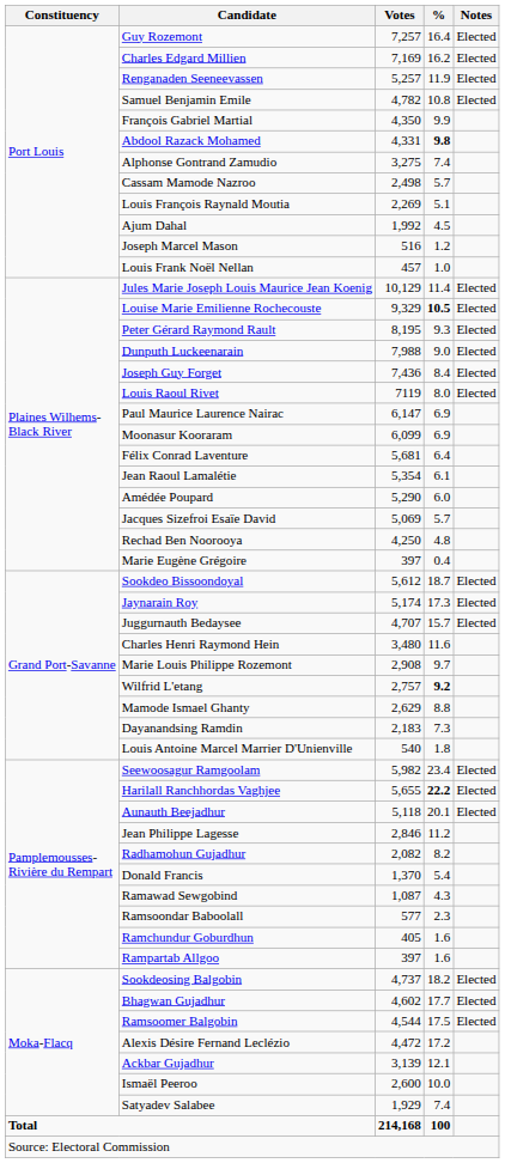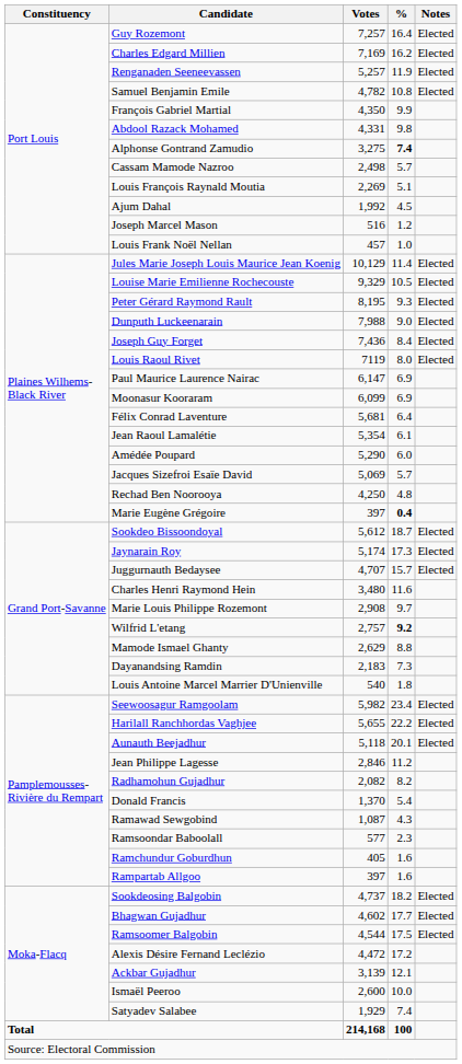Abdool Razack Mohamed | %: bold -> normal
Alphonse Gontrand Zamudio | %: normal -> bold
Louise Marie Emilienne Rochecouste | %: bold -> normal
Marie Eugène Grégoire | %: normal -> bold
Harilall Ranchhordas Vaghjee | %: bold -> normal
